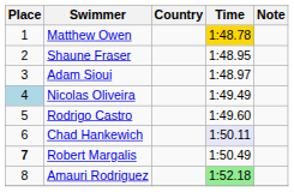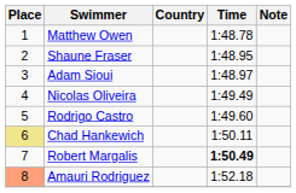Matthew Owen | Time: gold background -> no background
Nicolas Oliveira | Place: lightblue background -> no background
Chad Hankewich | Place: no background -> khaki background
Chad Hankewich | Time: lavender background -> no background
Robert Margalis | Place: bold -> normal
Robert Margalis | Time: normal -> bold
Amauri Rodriguez | Place: no background -> lightsalmon background
Amauri Rodriguez | Time: lightgreen background -> no background
